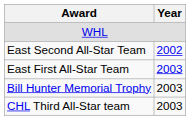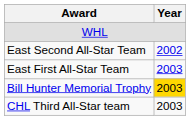Bill Hunter Memorial Trophy | Year: no background -> gold background
